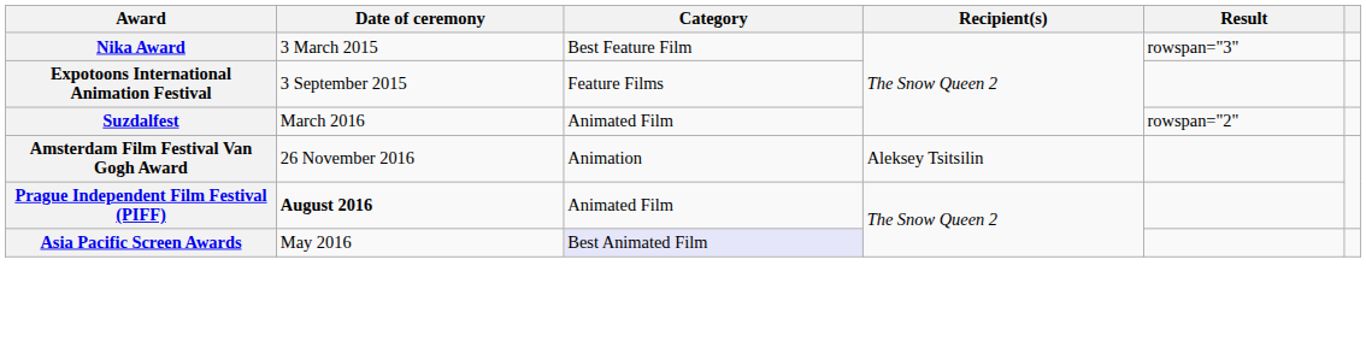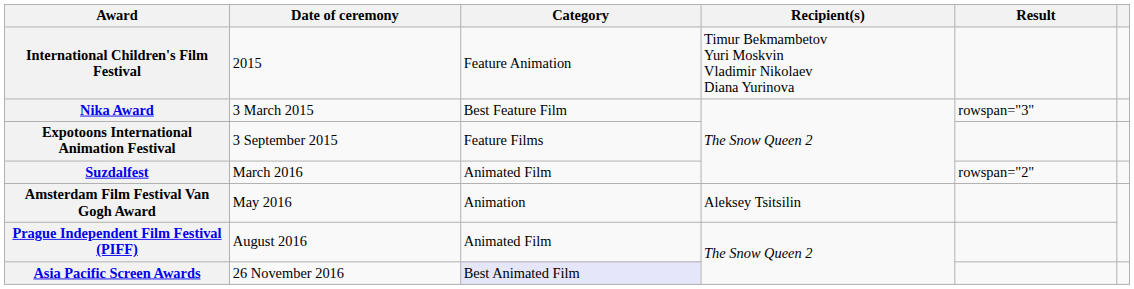+ row: International Children's Film Festival | 2015 | Feature Animation | Timur Bekmambetov Yuri Moskvin Vladimir Nikolaev Diana Yurinova
Amsterdam Film Festival Van Gogh Award | Date of ceremony: 26 November 2016 -> May 2016
Prague Independent Film Festival (PIFF) | Date of ceremony: bold -> normal
Asia Pacific Screen Awards | Date of ceremony: May 2016 -> 26 November 2016
